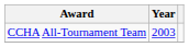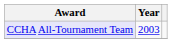row 2 | Award: no background -> lavender background
